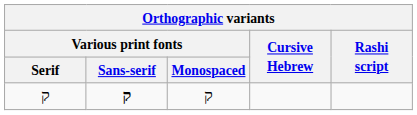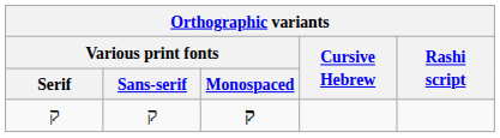row 4 | Various print fonts / Sans-serif: bold -> normal
row 4 | Various print fonts / Monospaced: normal -> bold
